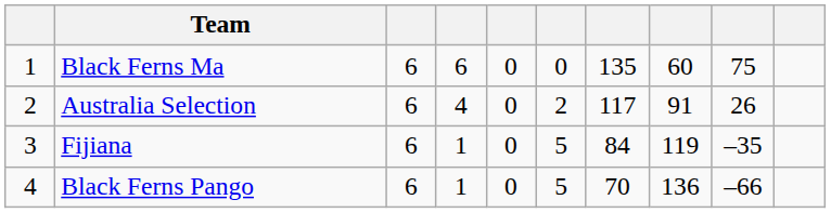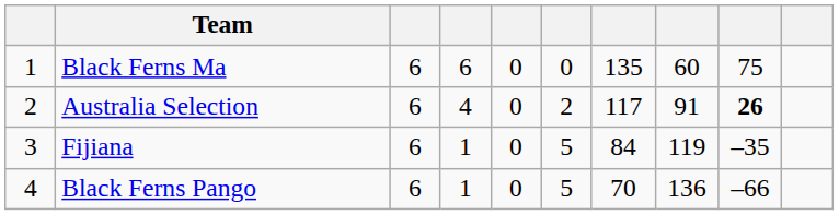Australia Selection | column 9: normal -> bold
